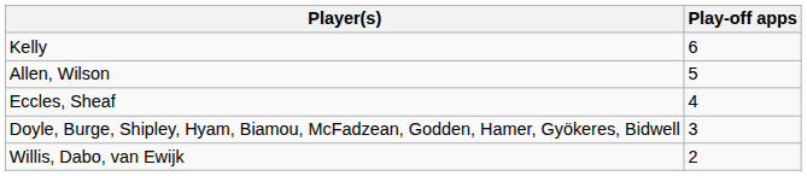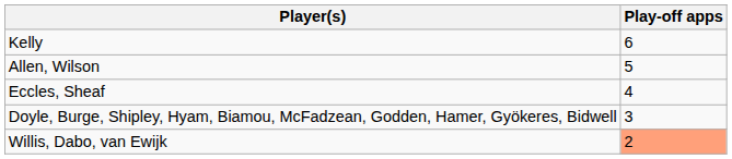Willis, Dabo, van Ewijk | Play-off apps: no background -> lightsalmon background
